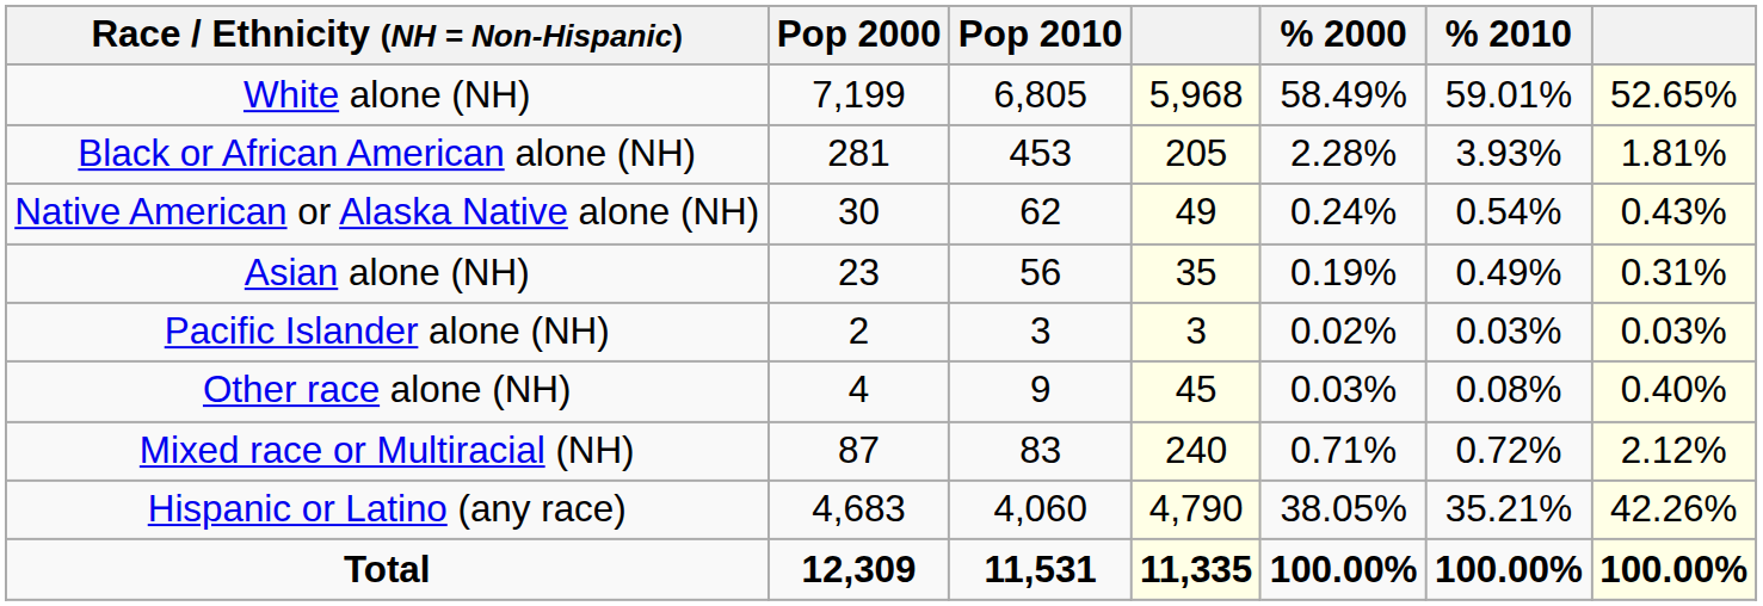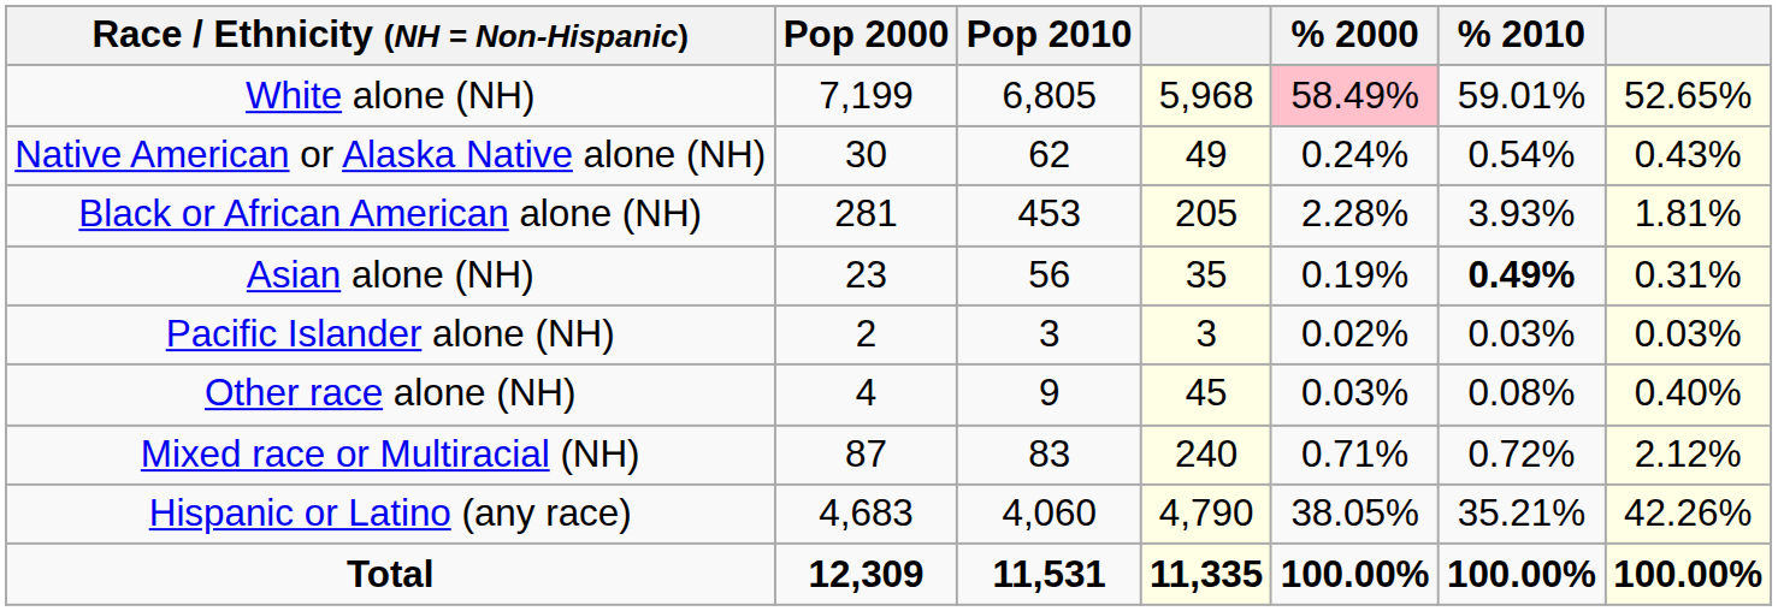White alone (NH) | % 2000: no background -> pink background
rows swapped: Black or African American alone (NH) <-> Native American or Alaska Native alone (NH)
Asian alone (NH) | % 2010: normal -> bold
